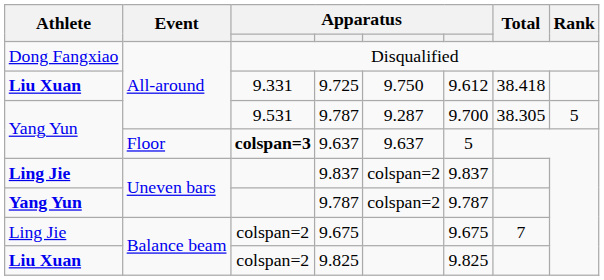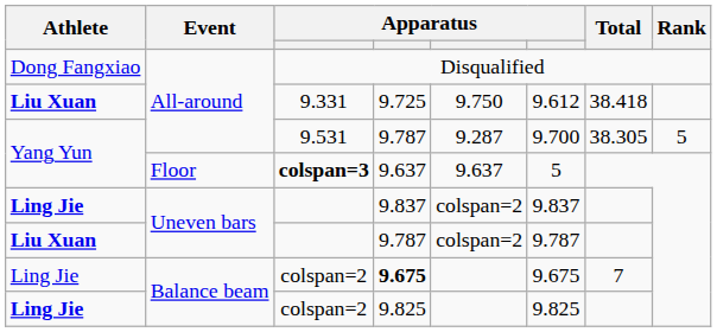row 8 | Athlete: Yang Yun -> Liu Xuan
row 9 | column 4: normal -> bold
row 10 | Athlete: Liu Xuan -> Ling Jie
